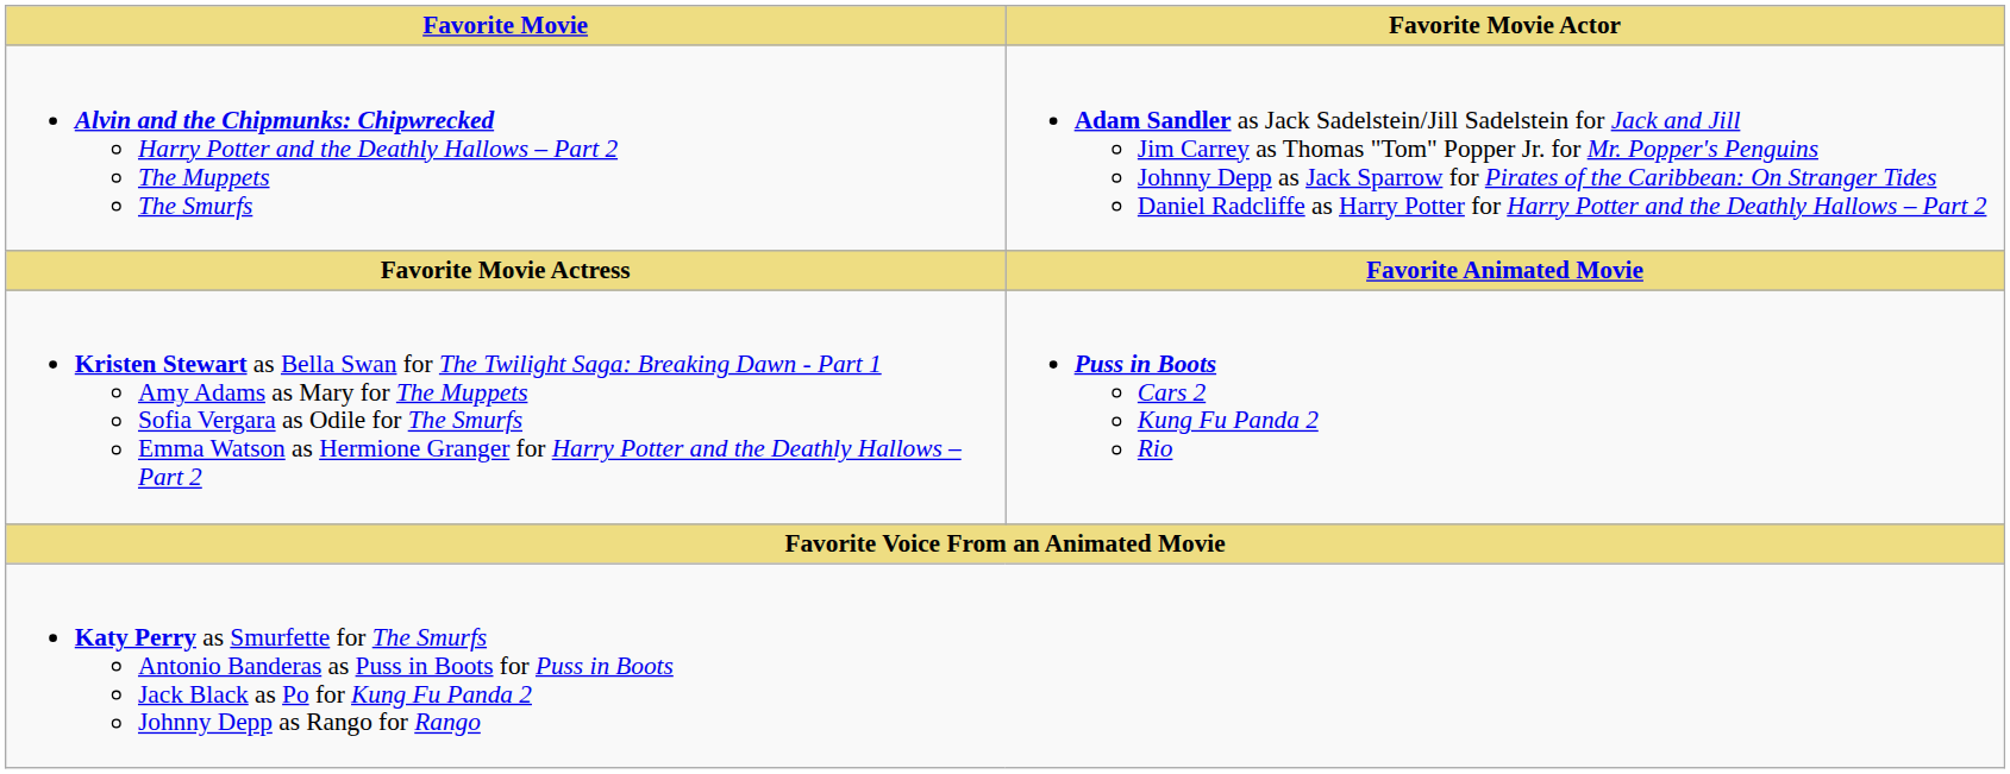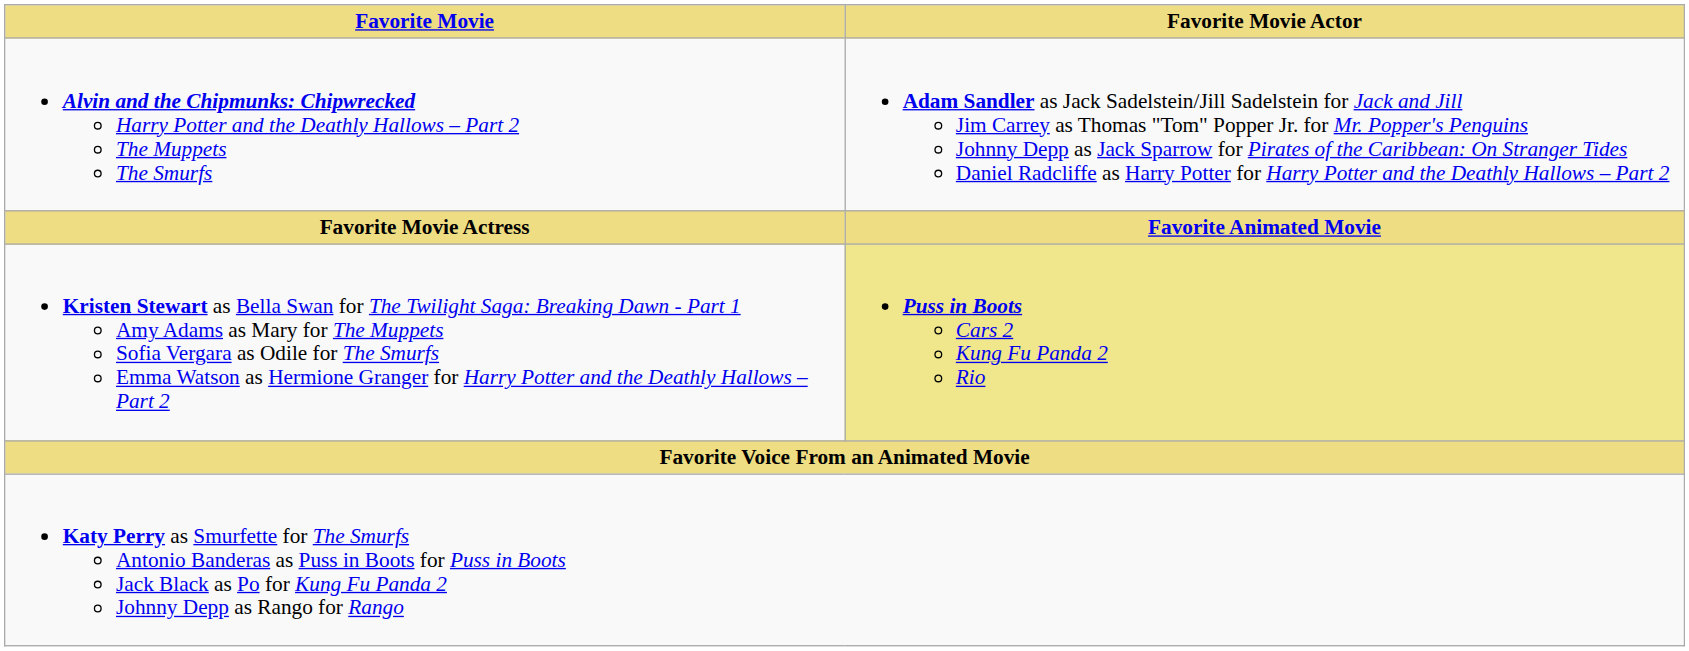row 4 | Favorite Movie Actor: no background -> khaki background
